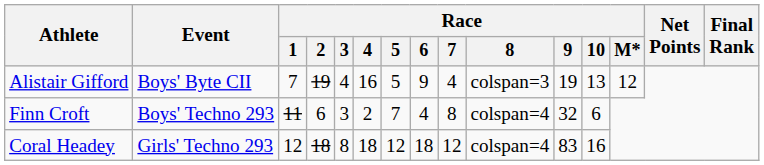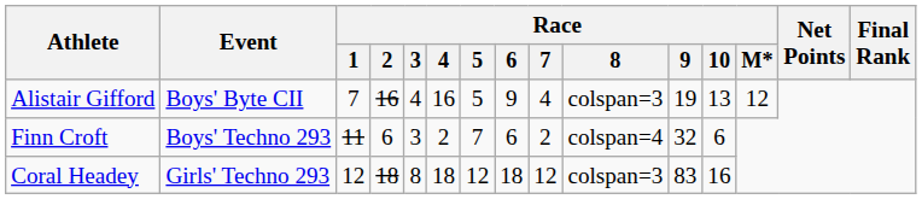Alistair Gifford | Race / 2: 19 -> 16
Finn Croft | Race / 6: 4 -> 6
Finn Croft | Race / 7: 8 -> 2
Coral Headey | Race / 8: colspan=4 -> colspan=3
